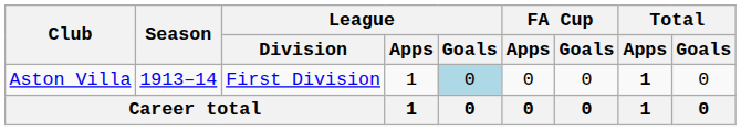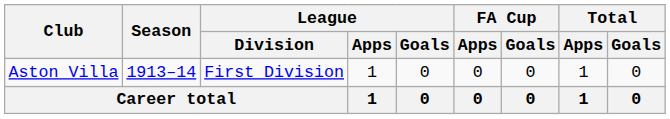Aston Villa | League / Goals: lightblue background -> no background
Aston Villa | Total / Apps: bold -> normal
